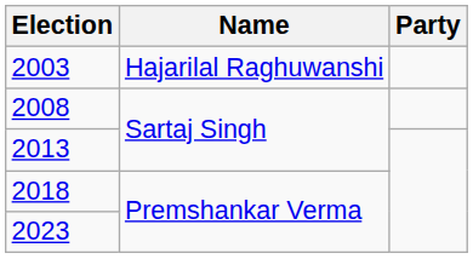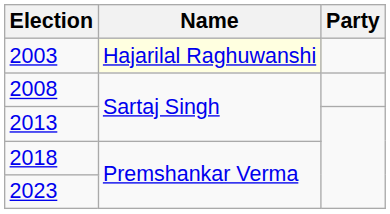2003 | Name: no background -> lightyellow background
